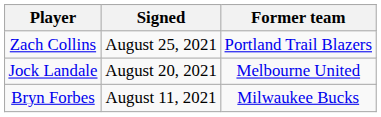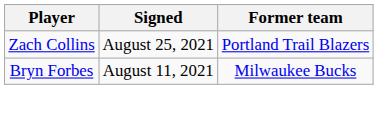- row: Jock Landale | August 20, 2021 | Melbourne United
